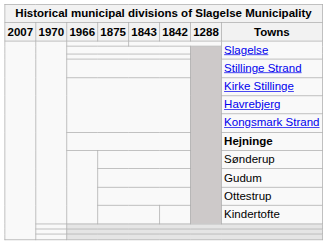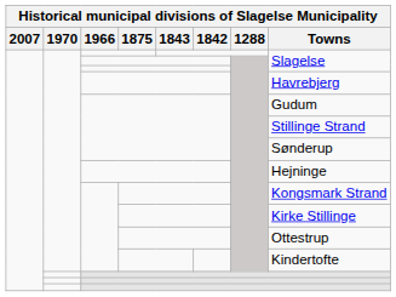row 6 | Towns: Stillinge Strand -> Havrebjerg
row 7 | Towns: Kirke Stillinge -> Gudum
row 8 | Towns: Havrebjerg -> Stillinge Strand
row 9 | Towns: Kongsmark Strand -> Sønderup
row 10 | Towns: bold -> normal
row 11 | Towns: Sønderup -> Kongsmark Strand
row 12 | Towns: Gudum -> Kirke Stillinge
